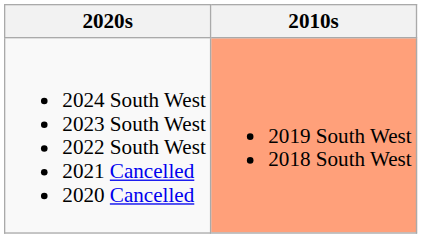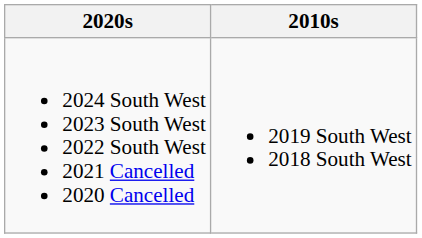row 2 | 2010s: lightsalmon background -> no background
